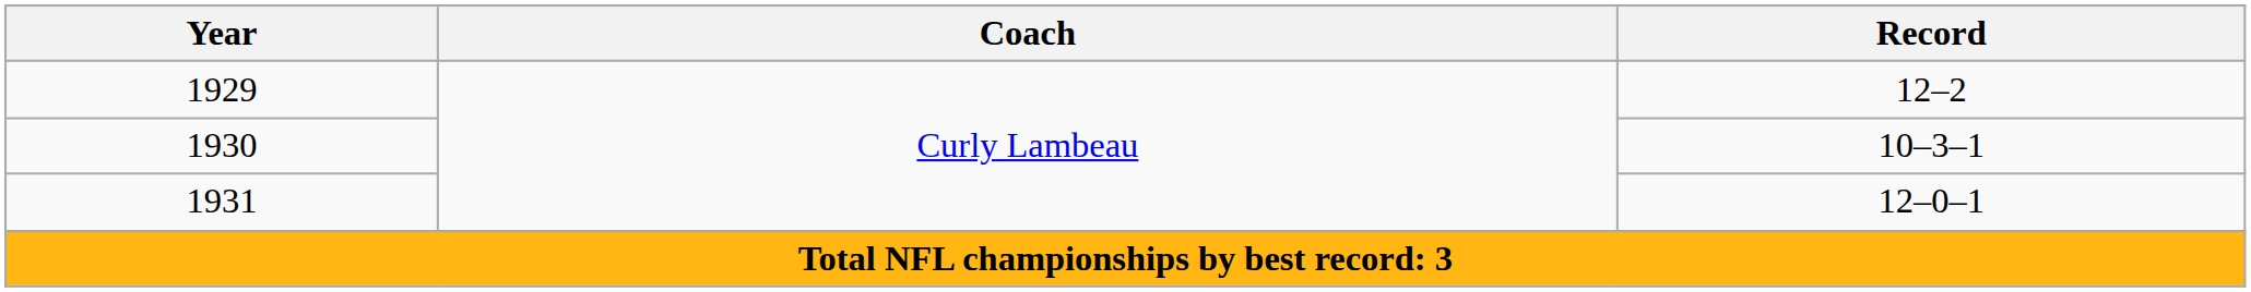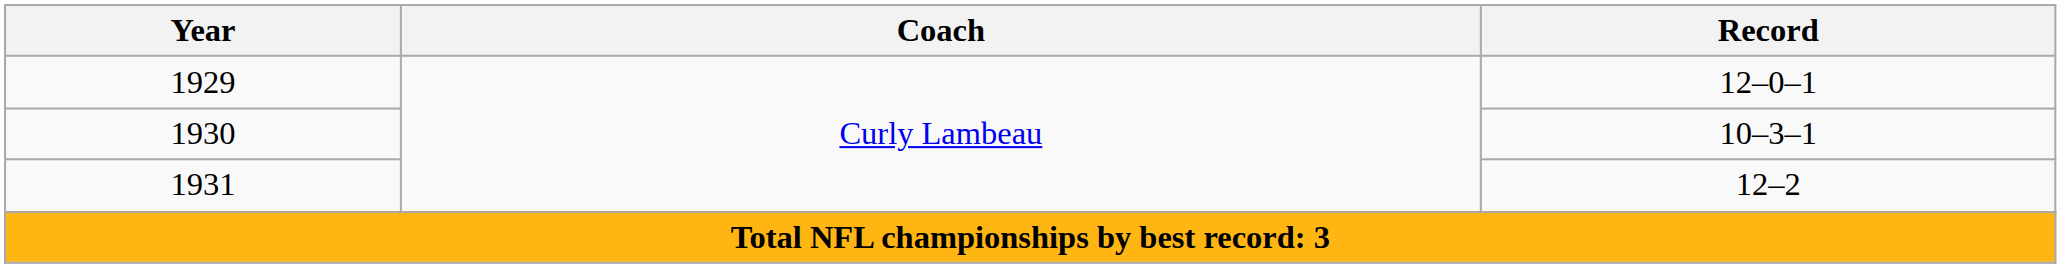1929 | Record: 12–2 -> 12–0–1
1931 | Record: 12–0–1 -> 12–2
